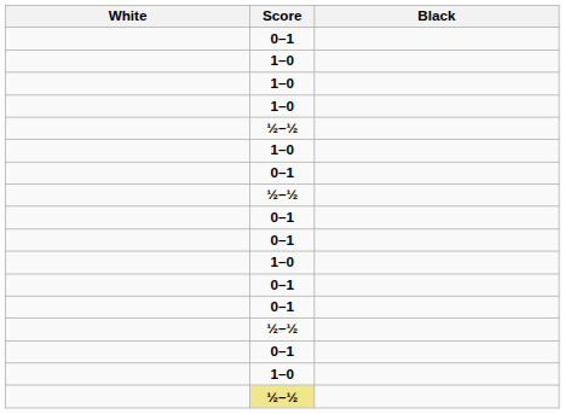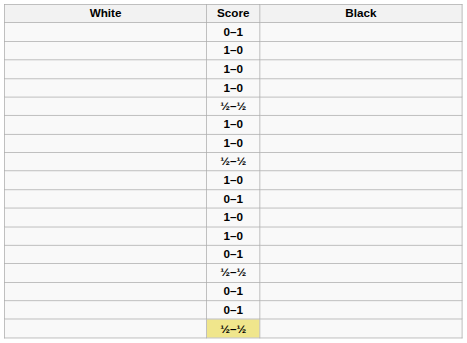row 8 | Score: 0–1 -> 1–0
row 10 | Score: 0–1 -> 1–0
row 13 | Score: 0–1 -> 1–0
row 17 | Score: 1–0 -> 0–1
